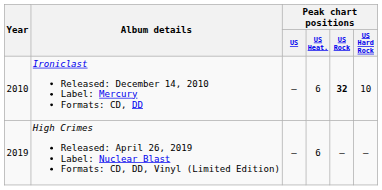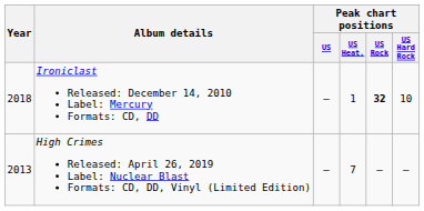row 3 | Year: 2010 -> 2018
row 3 | Peak chart positions / US Heat.: 6 -> 1
row 4 | Year: 2019 -> 2013
row 4 | Peak chart positions / US Heat.: 6 -> 7
